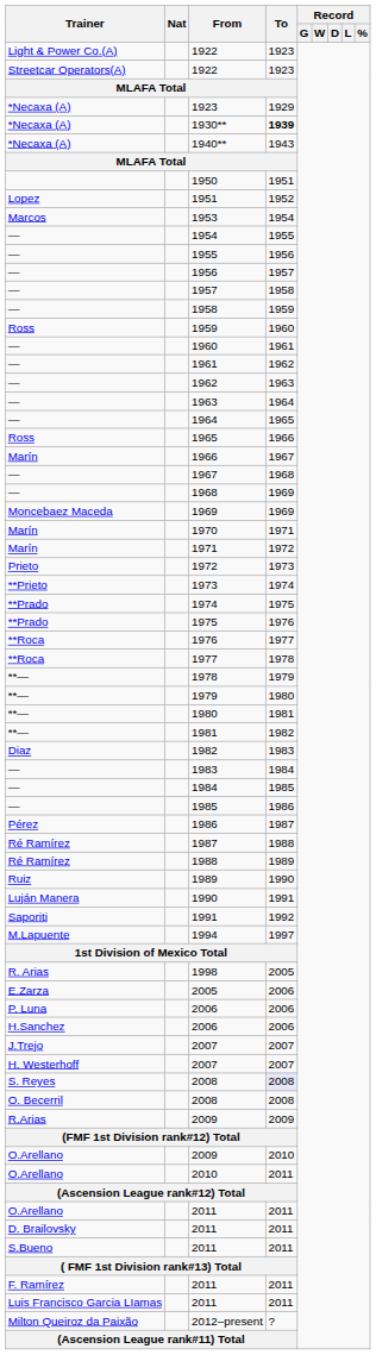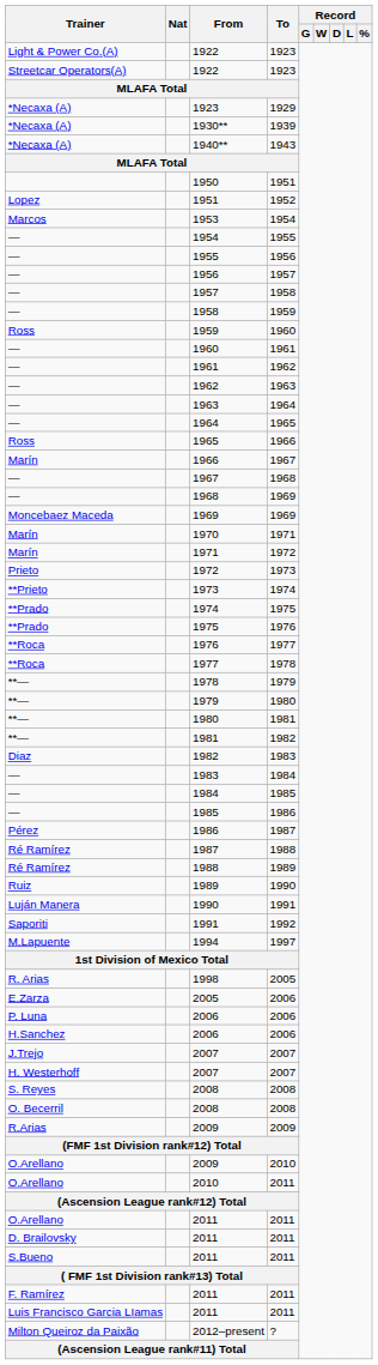1930** | To: bold -> normal
S. Reyes / 2008 | To: lavender background -> no background
